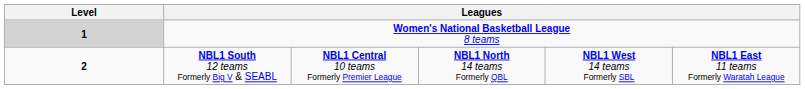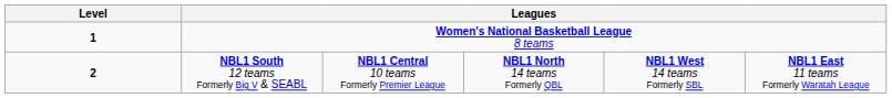Women's National Basketball League 8 teams | Level: lightgrey background -> no background
